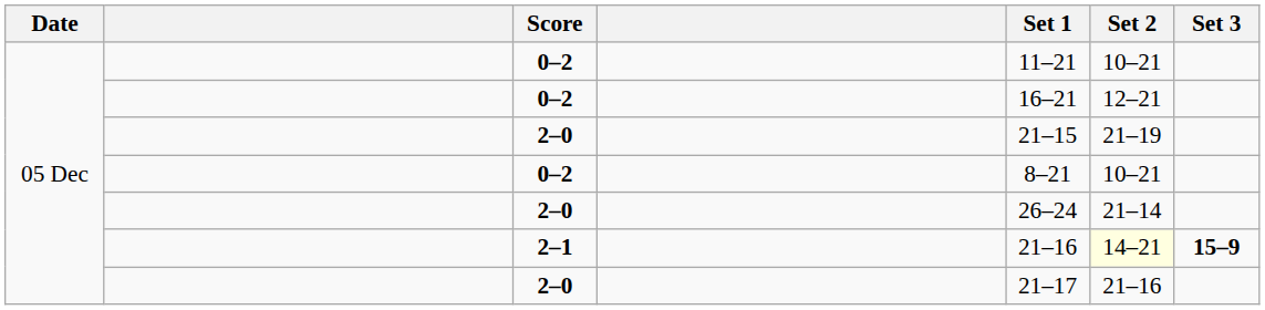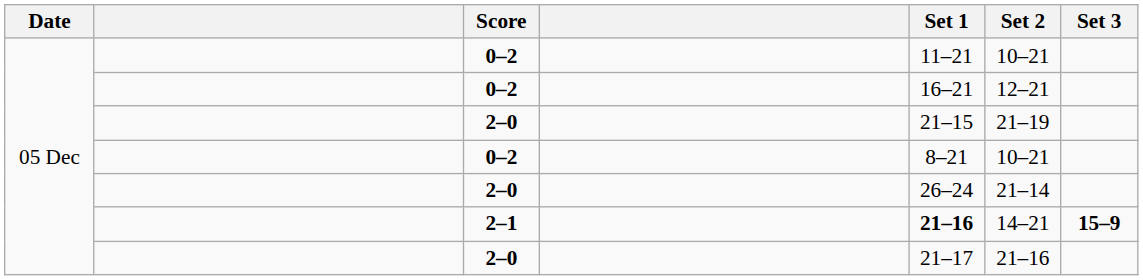2–1 | Set 1: normal -> bold
2–1 | Set 2: lightyellow background -> no background
